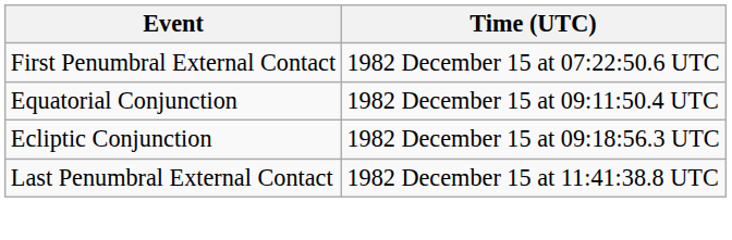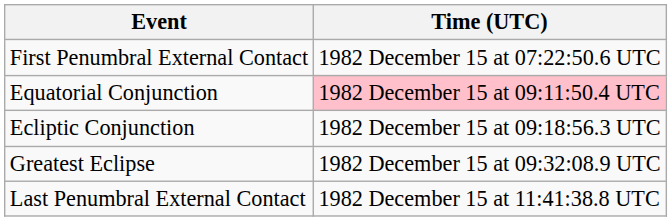Equatorial Conjunction | Time (UTC): no background -> pink background
+ row: Greatest Eclipse | 1982 December 15 at 09:32:08.9 UTC
